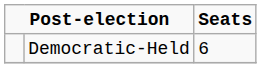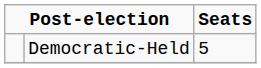Democratic-Held | column 3: 6 -> 5
